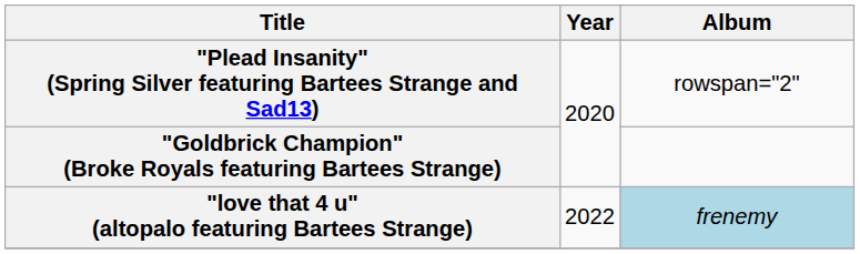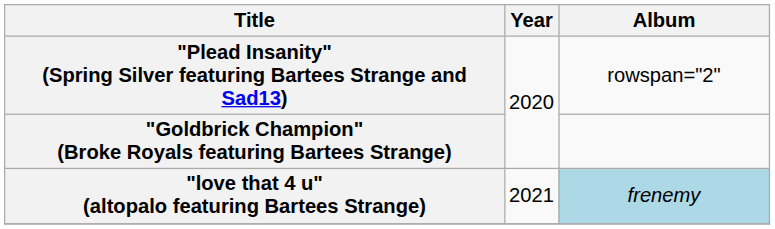"love that 4 u" (altopalo featuring Bartees Strange) | Year: 2022 -> 2021
